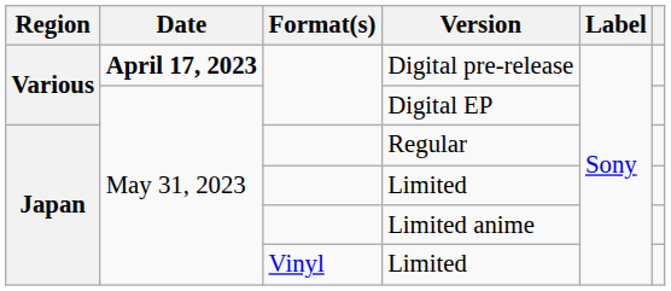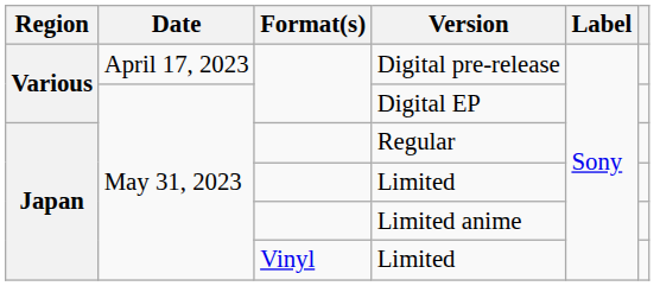Digital pre-release | Date: bold -> normal
